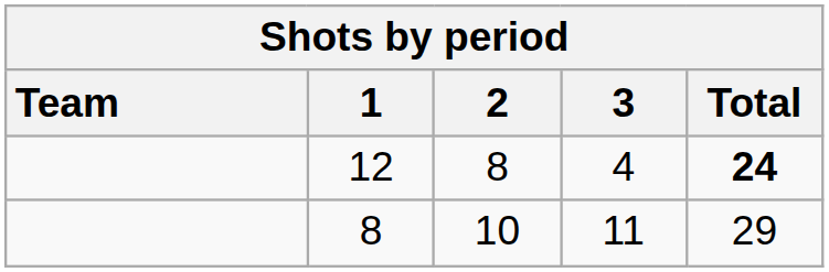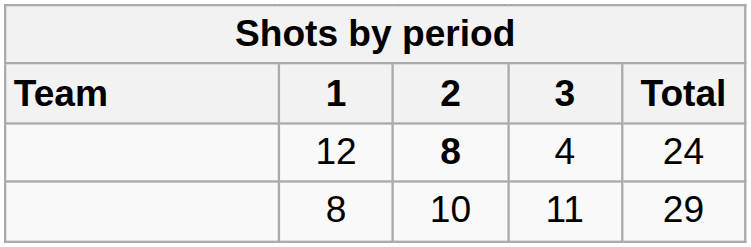12 | 2: normal -> bold
12 | Total: bold -> normal
